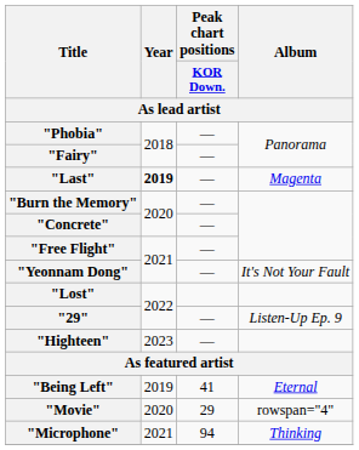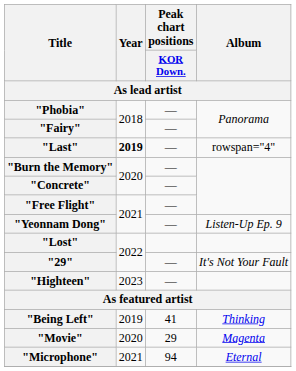"Last" | Album: Magenta -> rowspan="4"
"Yeonnam Dong" | Album: It's Not Your Fault -> Listen-Up Ep. 9
"29" | Album: Listen-Up Ep. 9 -> It's Not Your Fault
"Being Left" | Album: Eternal -> Thinking
"Movie" | Album: rowspan="4" -> Magenta
"Microphone" | Album: Thinking -> Eternal
